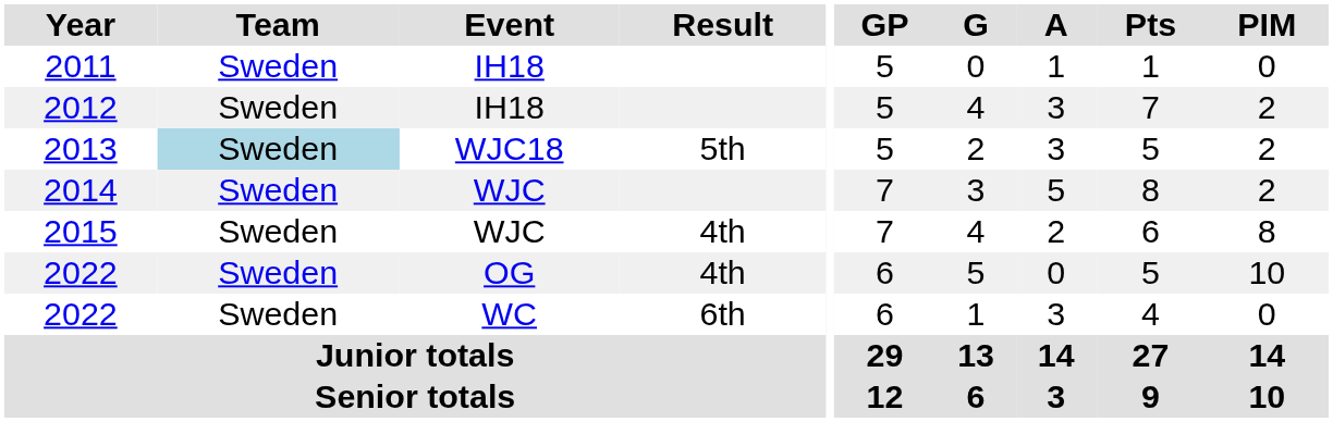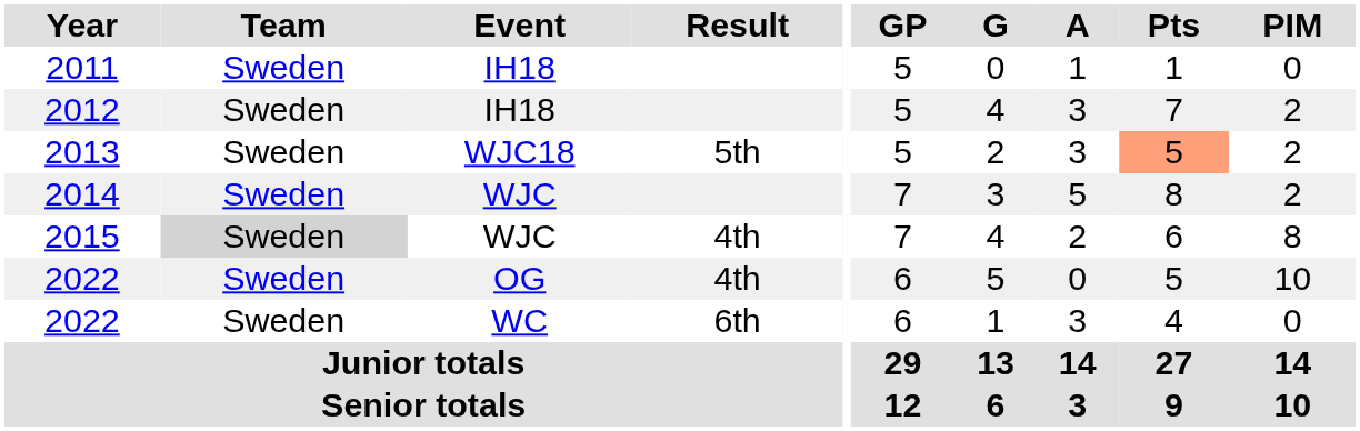2013 | Team: lightblue background -> no background
2013 | Pts: no background -> lightsalmon background
2015 | Team: no background -> lightgrey background
